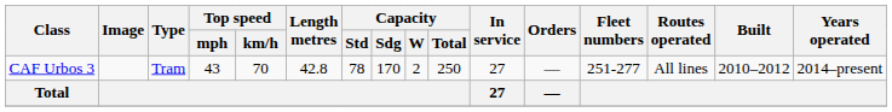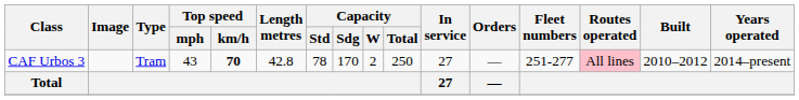CAF Urbos 3 | Top speed / km/h: normal -> bold
CAF Urbos 3 | Routes operated: no background -> pink background
